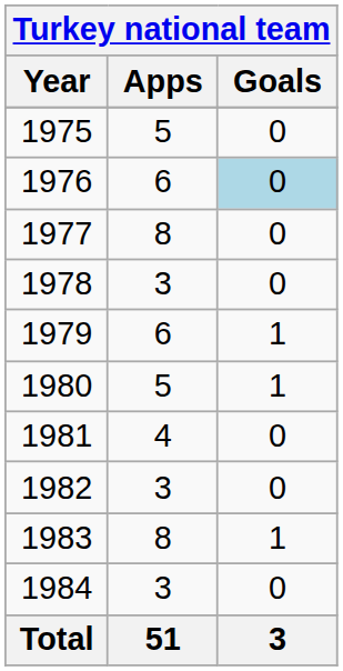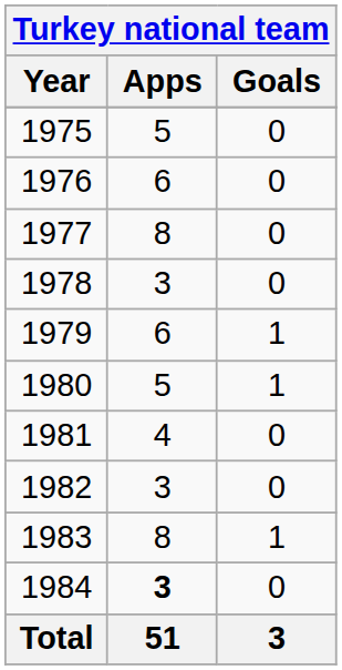1976 | Goals: lightblue background -> no background
1984 | Apps: normal -> bold
